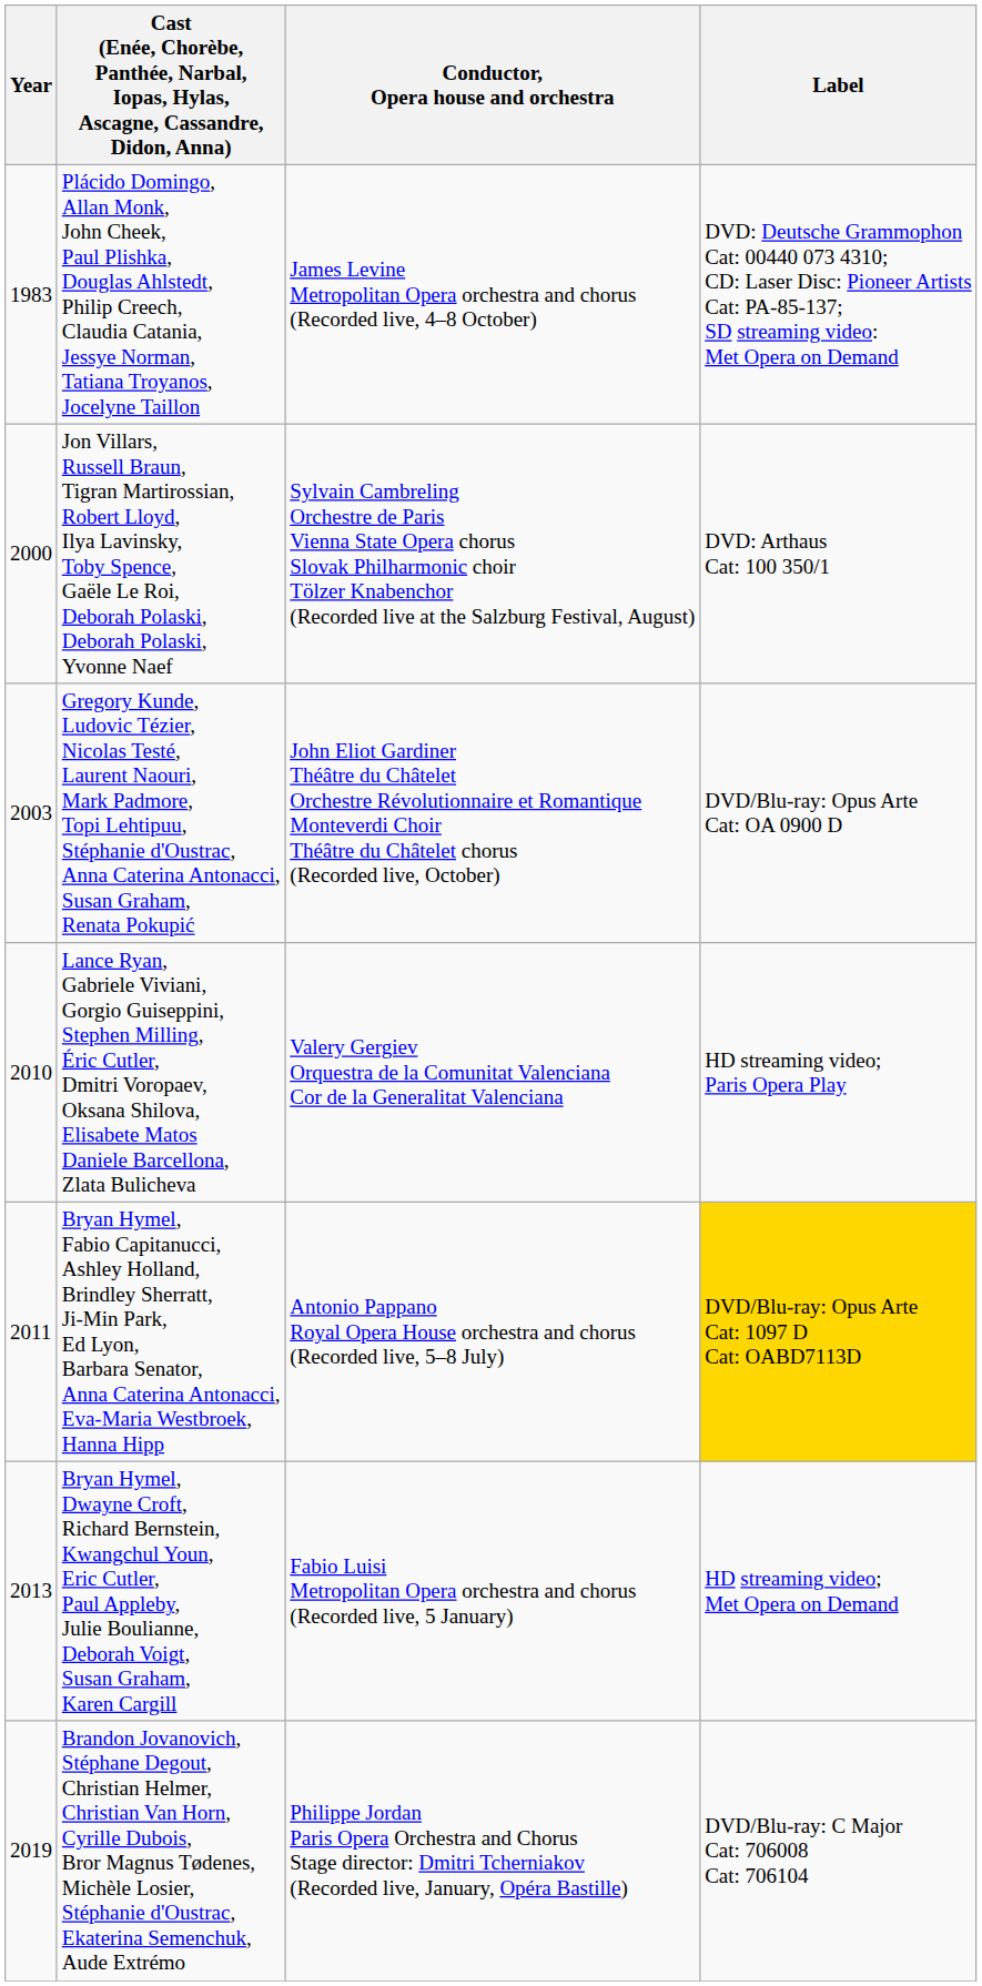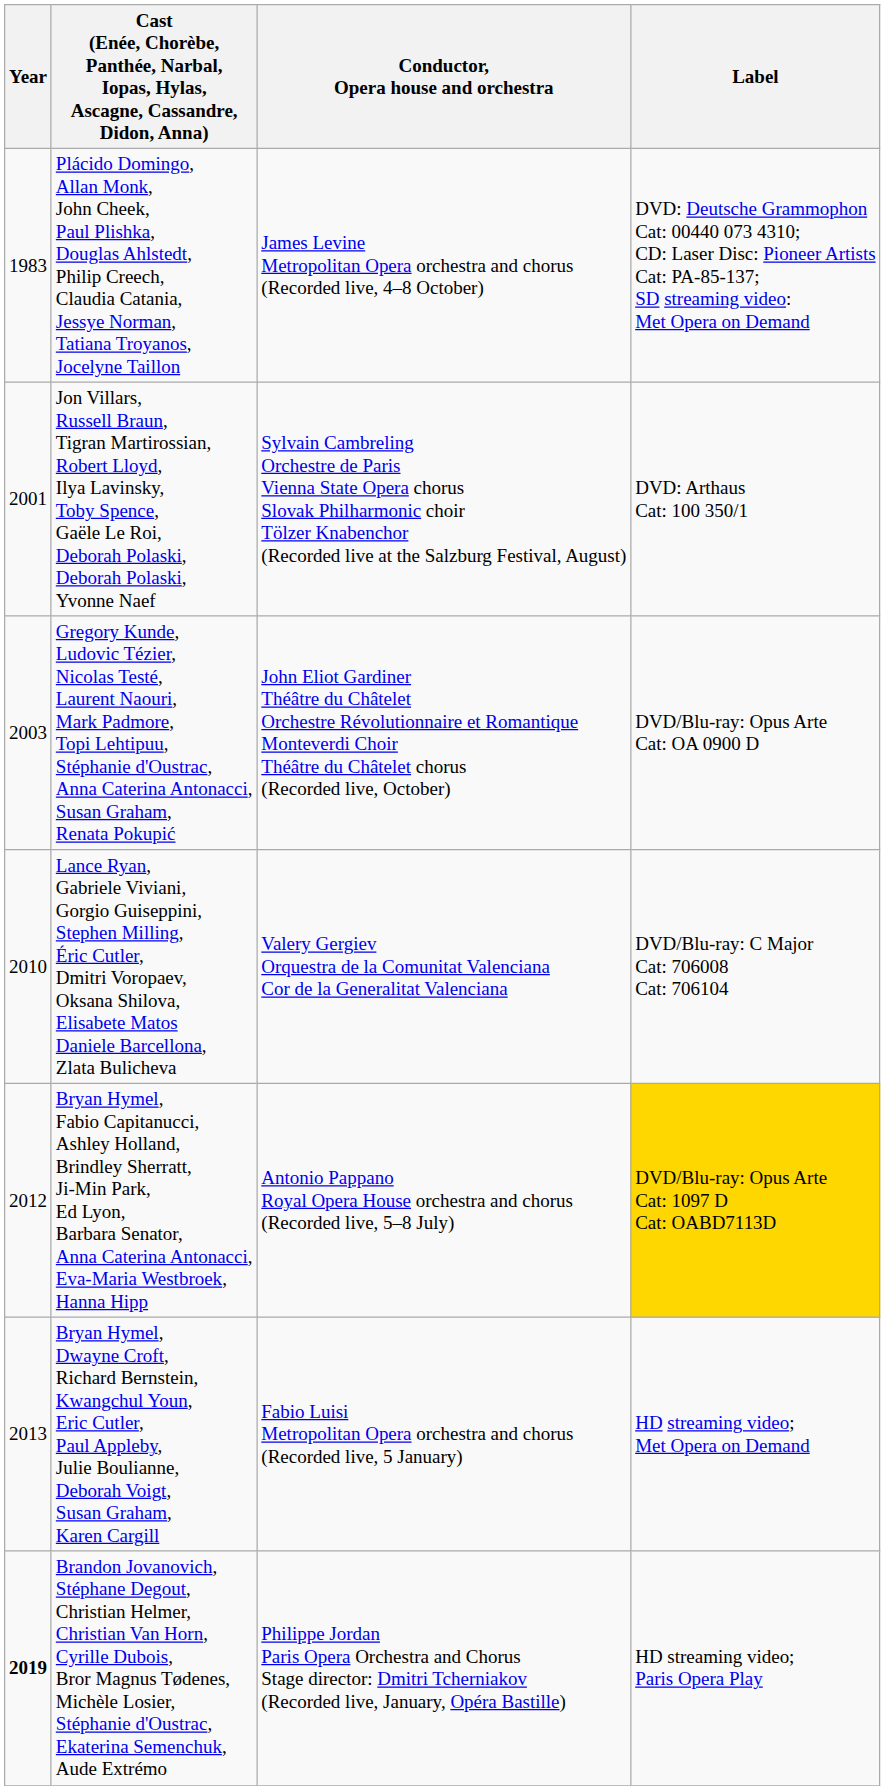row 3 | Year: 2000 -> 2001
row 5 | Label: HD streaming video; Paris Opera Play -> DVD/Blu-ray: C Major Cat: 706008 Cat: 706104
row 6 | Year: 2011 -> 2012
row 8 | Year: normal -> bold
row 8 | Label: DVD/Blu-ray: C Major Cat: 706008 Cat: 706104 -> HD streaming video; Paris Opera Play
